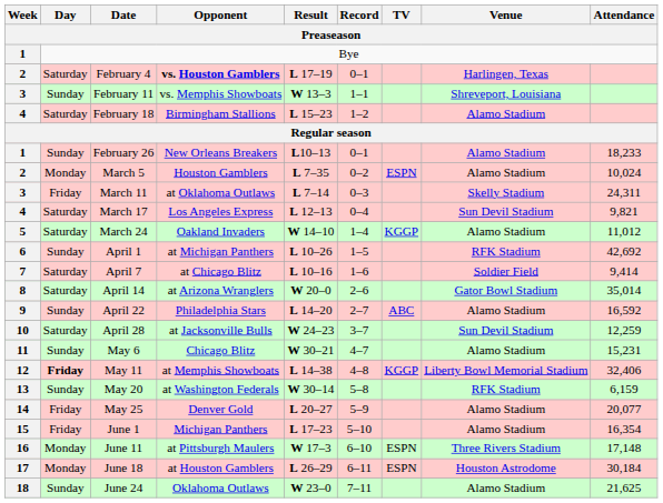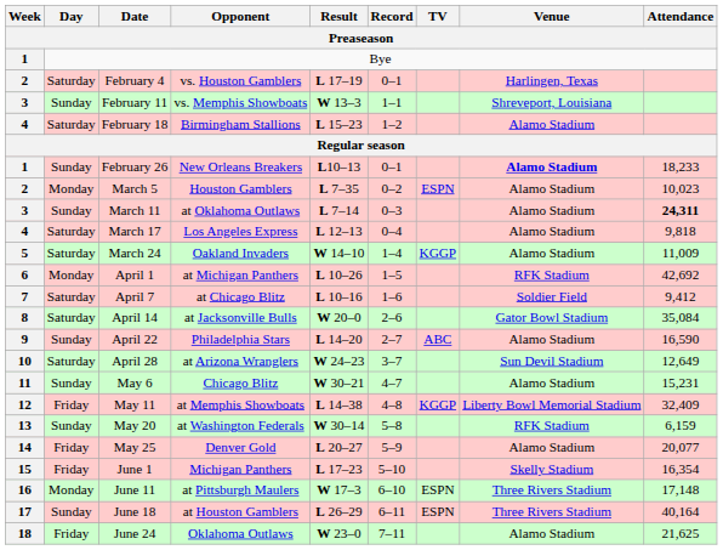February 4 | Opponent: bold -> normal
February 26 | Venue: normal -> bold
March 5 | Attendance: 10,024 -> 10,023
March 11 | Day: Friday -> Sunday
March 11 | Venue: Skelly Stadium -> Alamo Stadium
March 11 | Attendance: normal -> bold
March 17 | Venue: Sun Devil Stadium -> Alamo Stadium
March 17 | Attendance: 9,821 -> 9,818
March 24 | Attendance: 11,012 -> 11,009
April 1 | Day: Sunday -> Monday
April 7 | Attendance: 9,414 -> 9,412
April 14 | Opponent: at Arizona Wranglers -> at Jacksonville Bulls
April 14 | Attendance: 35,014 -> 35,084
April 22 | Attendance: 16,592 -> 16,590
April 28 | Opponent: at Jacksonville Bulls -> at Arizona Wranglers
April 28 | Attendance: 12,259 -> 12,649
May 11 | Day: bold -> normal
May 11 | Attendance: 32,406 -> 32,409
June 1 | Venue: Alamo Stadium -> Skelly Stadium
June 18 | Day: Monday -> Sunday
June 18 | Venue: Houston Astrodome -> Three Rivers Stadium
June 18 | Attendance: 30,184 -> 40,164
June 24 | Day: Sunday -> Friday
